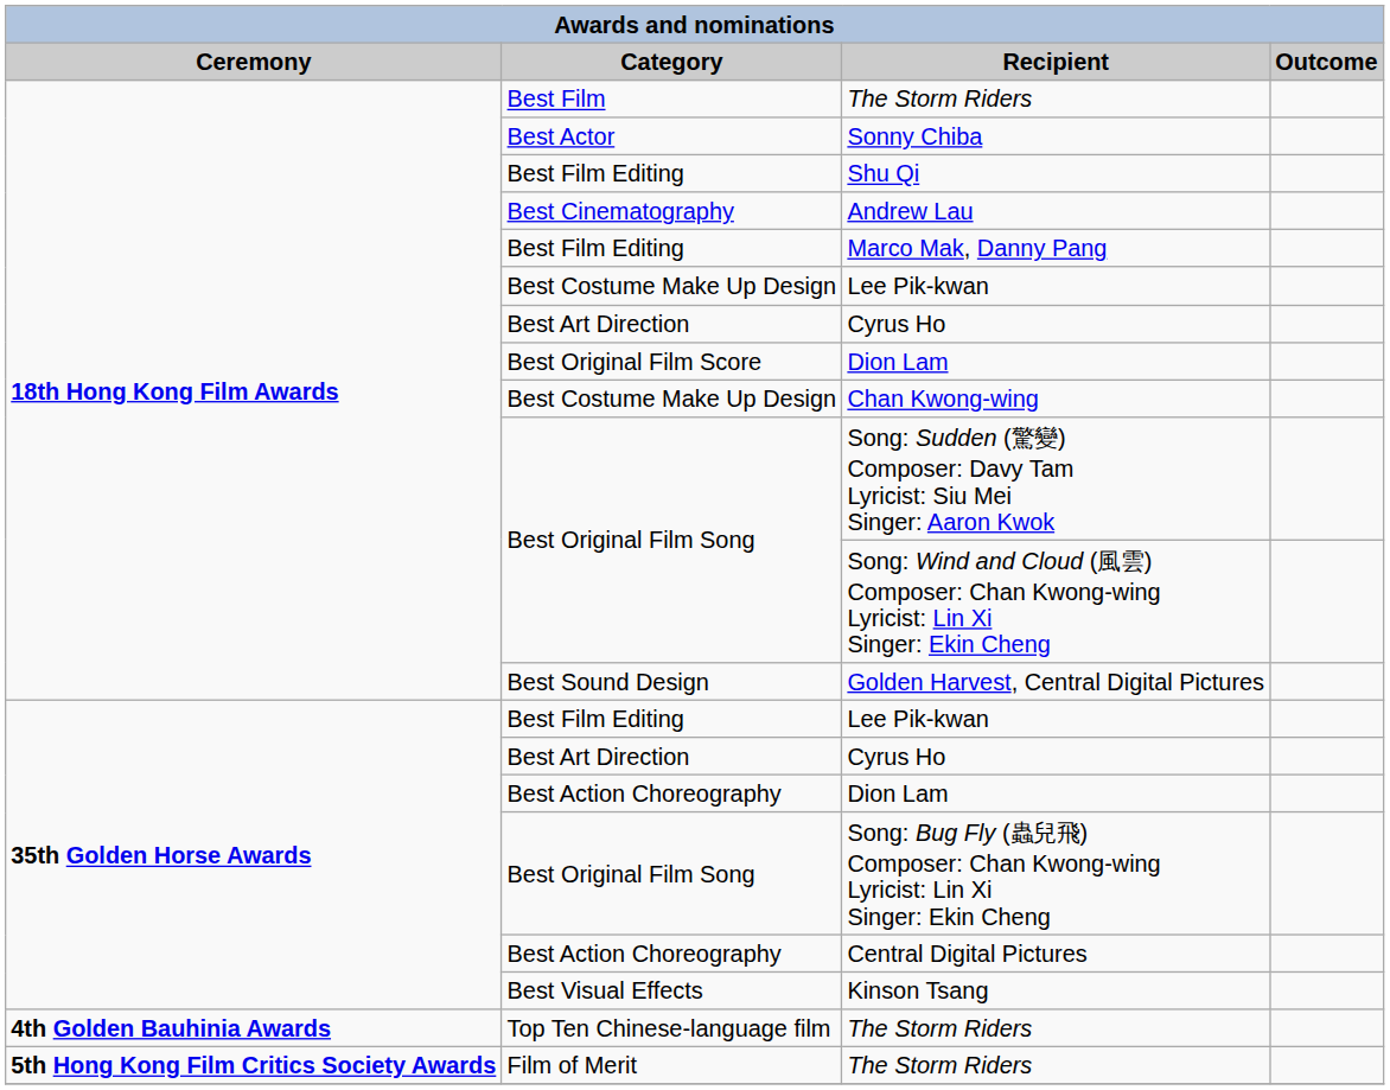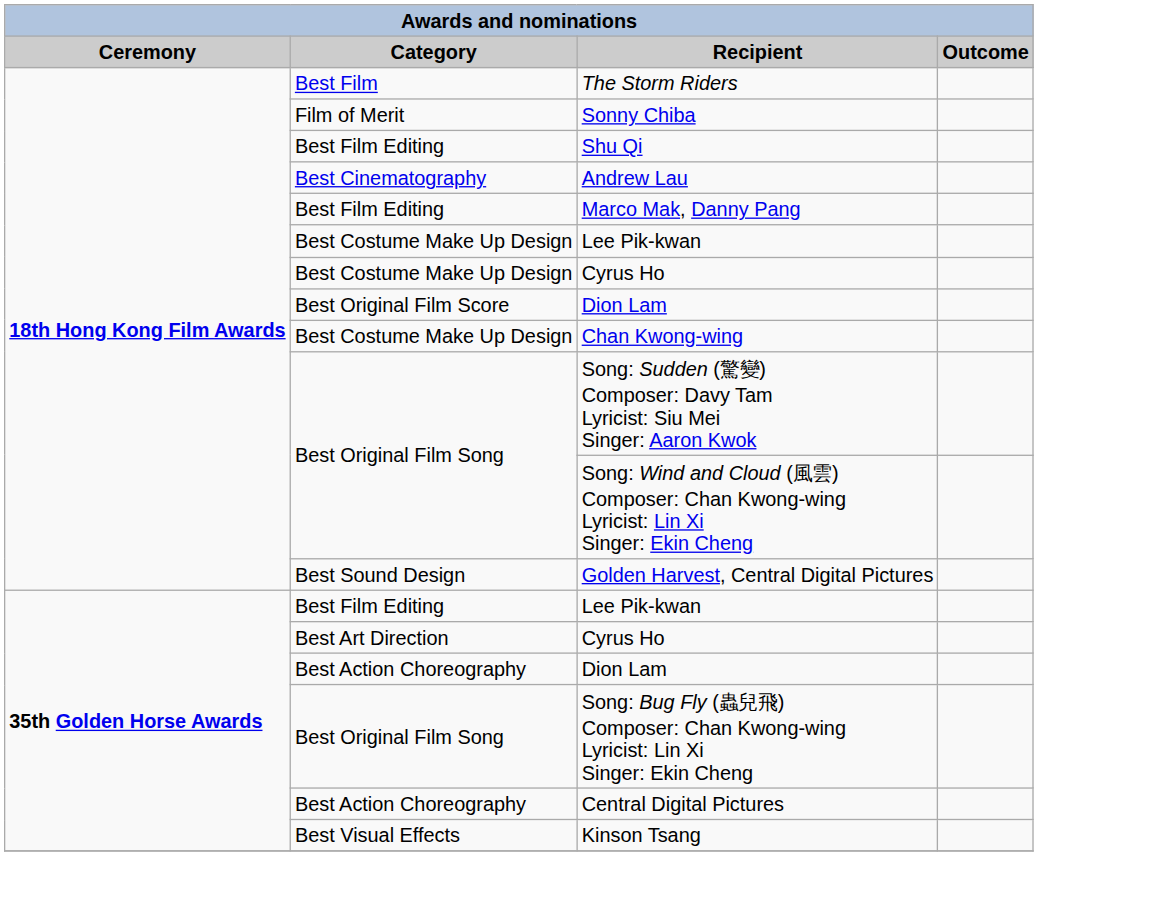Sonny Chiba | Category: Best Actor -> Film of Merit
18th Hong Kong Film Awards / Cyrus Ho | Category: Best Art Direction -> Best Costume Make Up Design
- row: 4th Golden Bauhinia Awards | Top Ten Chinese-language film | The Storm Riders
- row: 5th Hong Kong Film Critics Society Awards | Film of Merit | The Storm Riders
